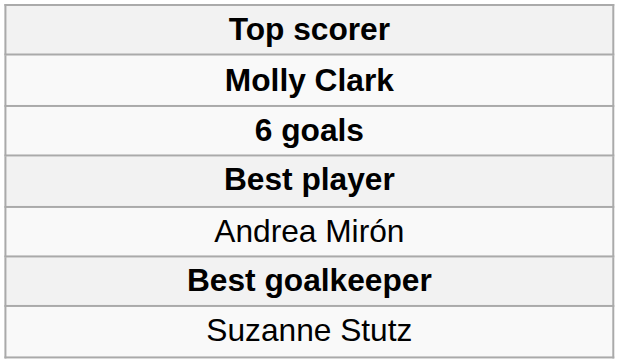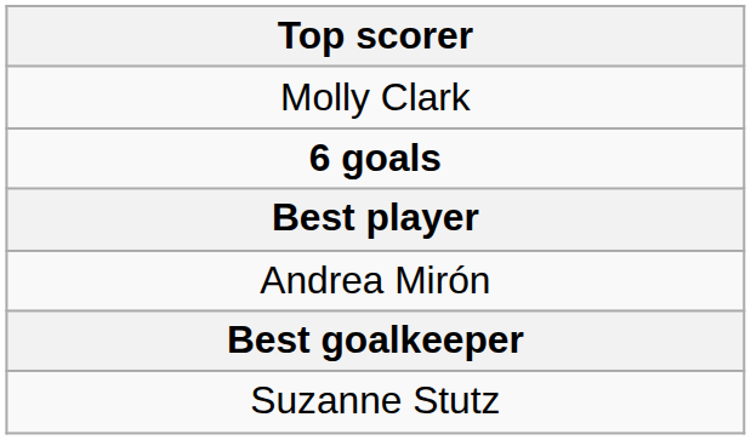row 2 | column 1: bold -> normal
